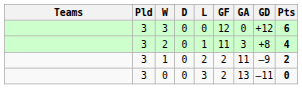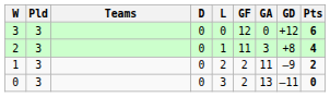columns swapped: Teams <-> W
